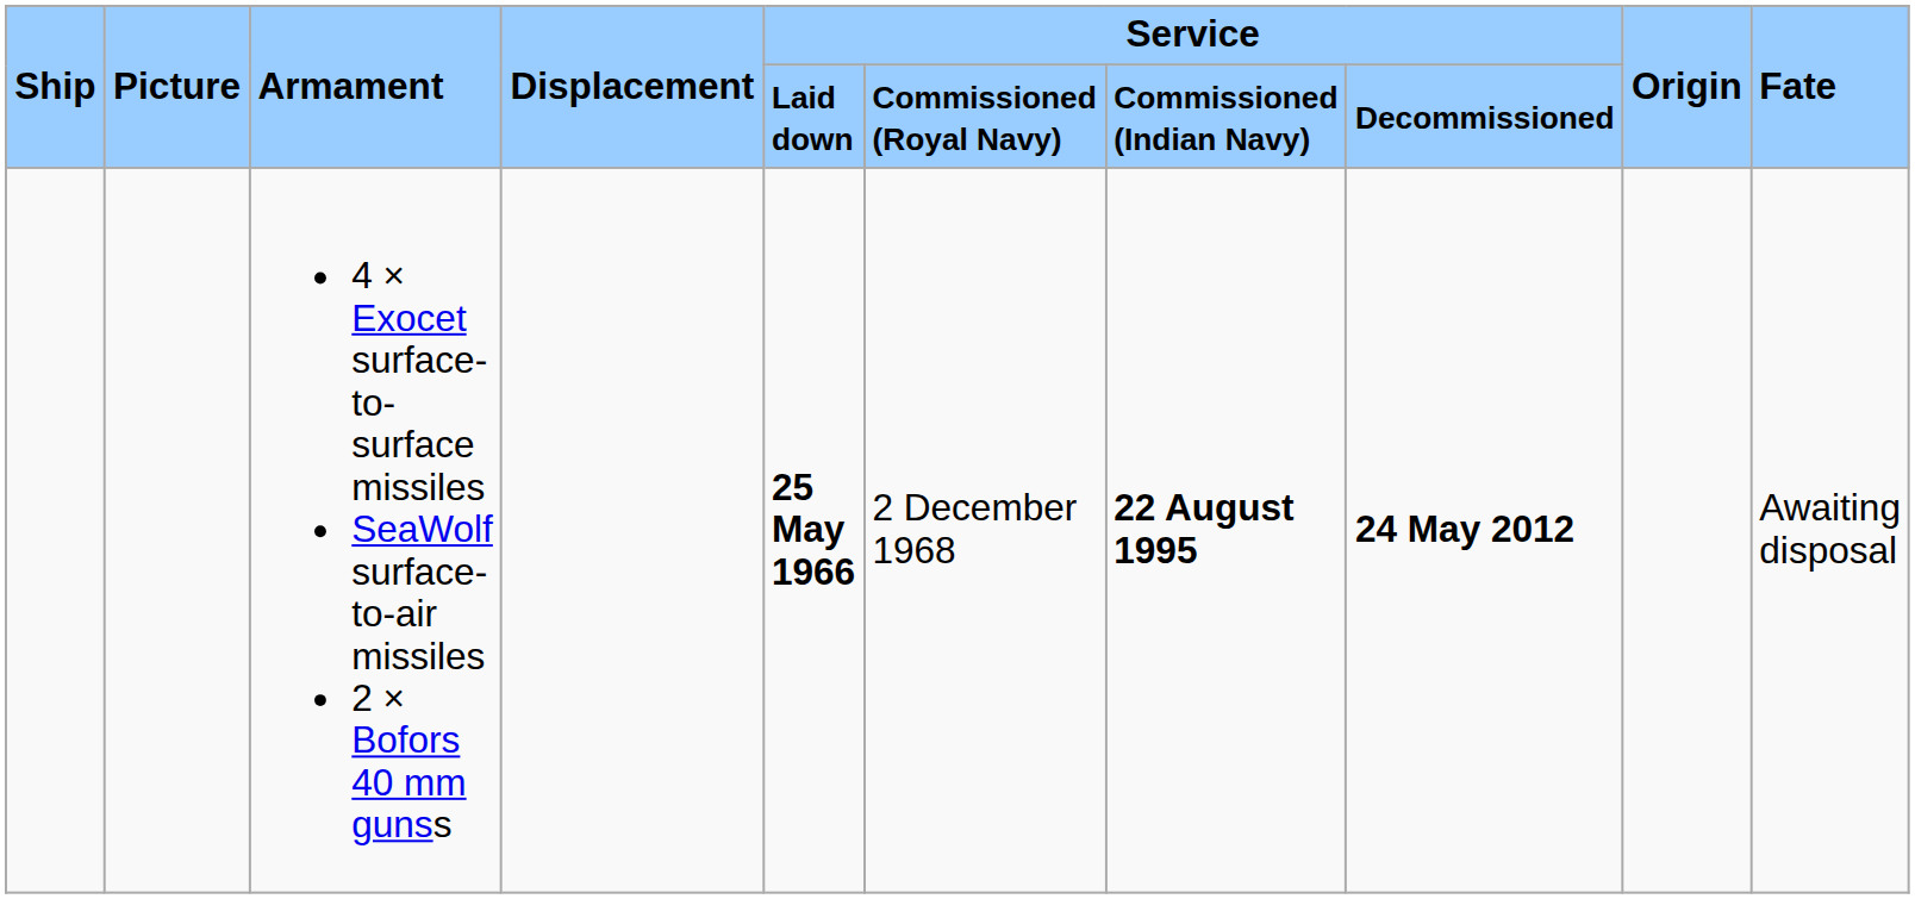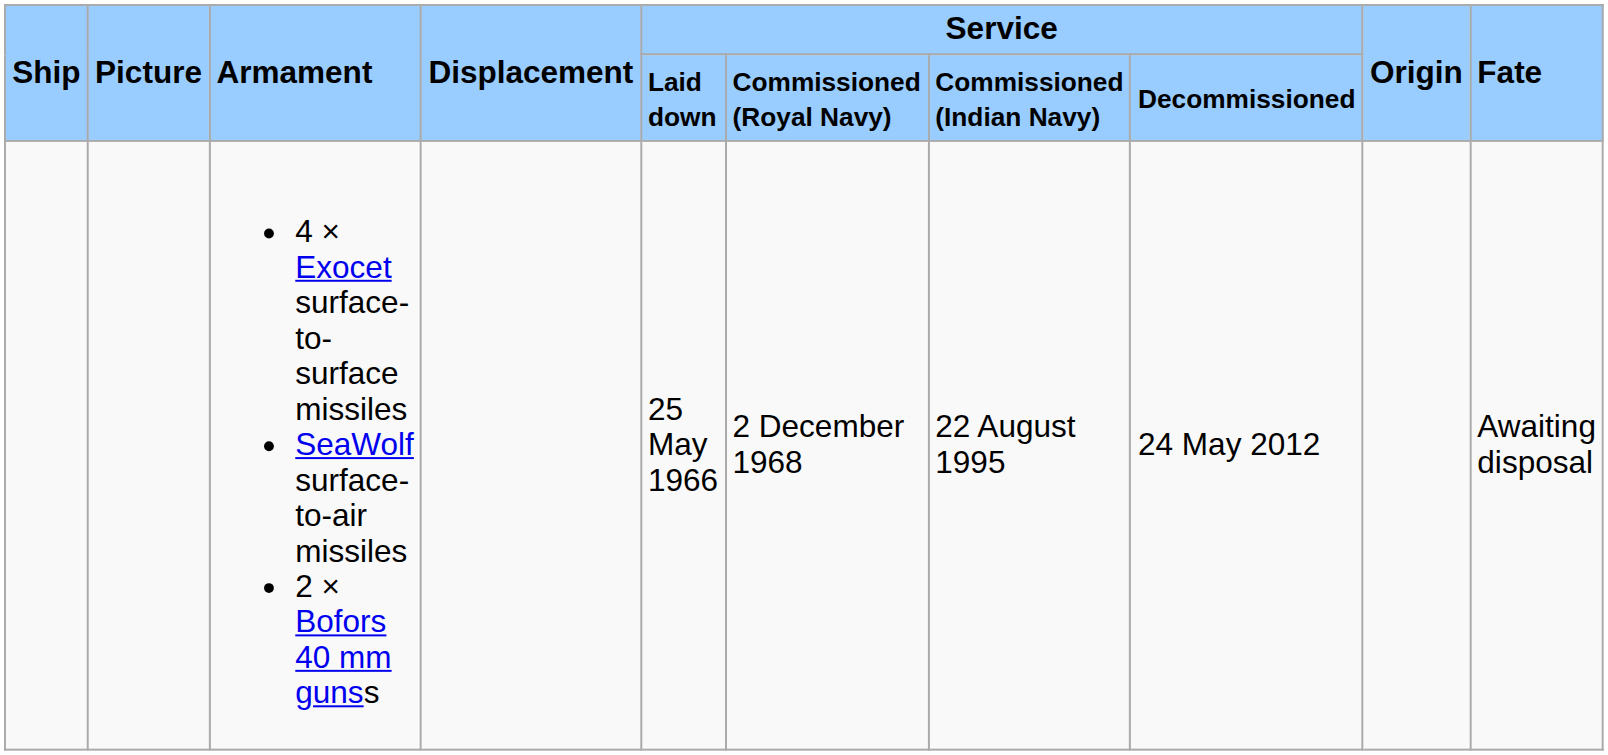row 3 | Service / Laid down: bold -> normal
row 3 | Service / Commissioned (Indian Navy): bold -> normal
row 3 | Service / Decommissioned: bold -> normal
